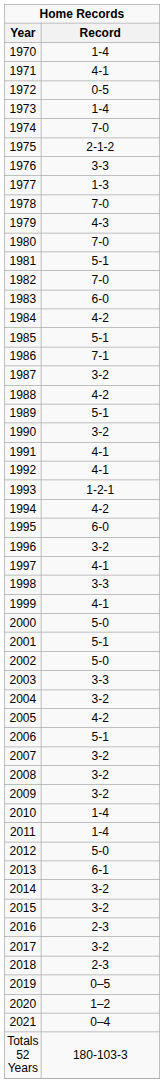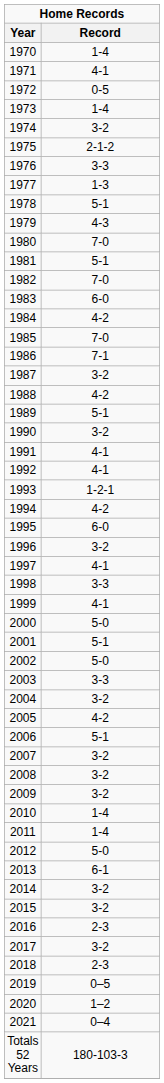1974 | Record: 7-0 -> 3-2
1978 | Record: 7-0 -> 5-1
1985 | Record: 5-1 -> 7-0
